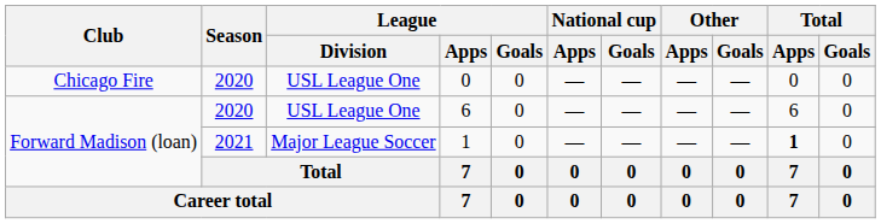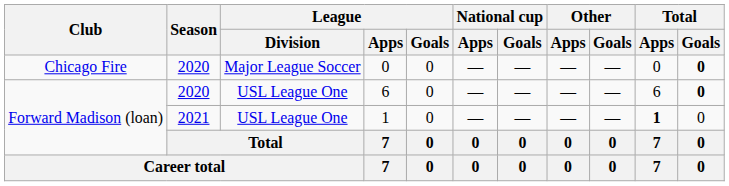row 3 | League / Division: USL League One -> Major League Soccer
row 3 | Total / Goals: normal -> bold
row 4 | Total / Goals: normal -> bold
row 5 | League / Division: Major League Soccer -> USL League One
